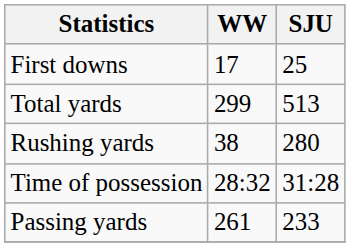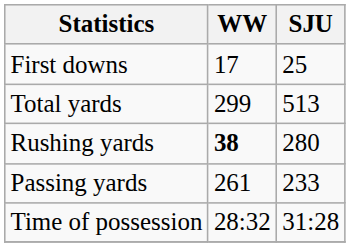Rushing yards | WW: normal -> bold
rows swapped: Passing yards <-> Time of possession
